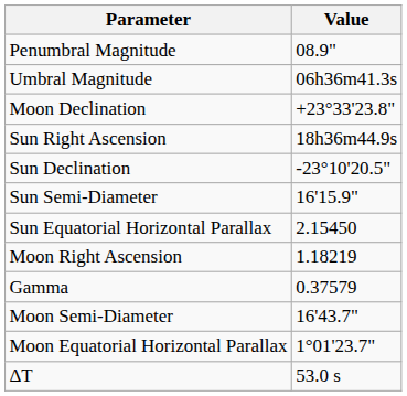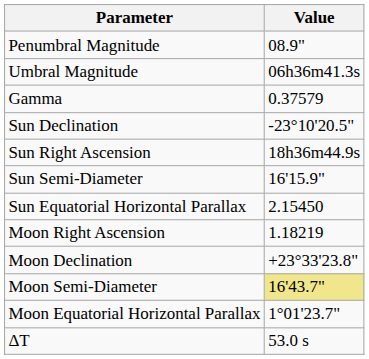rows swapped: Gamma <-> Moon Declination
rows swapped: Sun Right Ascension <-> Sun Declination
Moon Semi-Diameter | Value: no background -> khaki background
